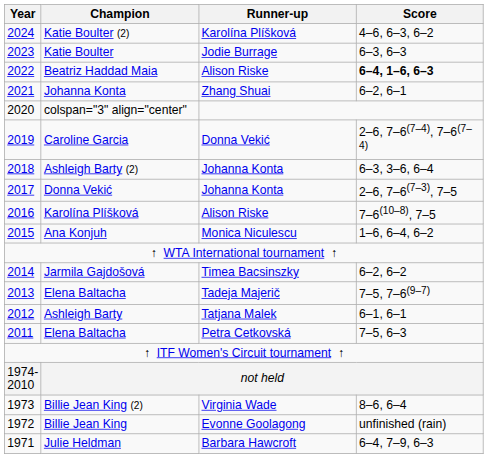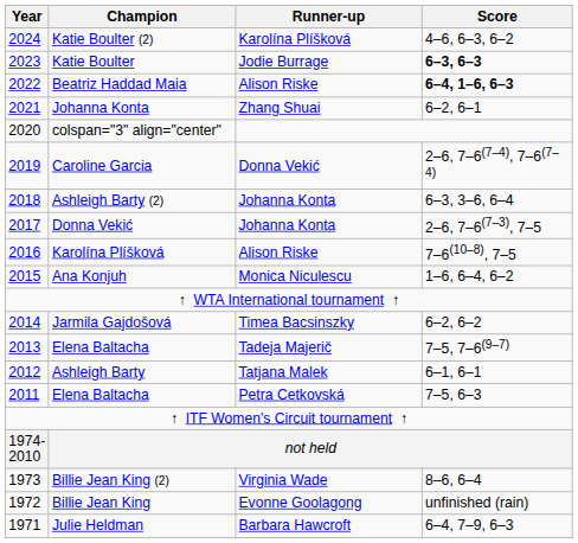Katie Boulter | Score: normal -> bold
